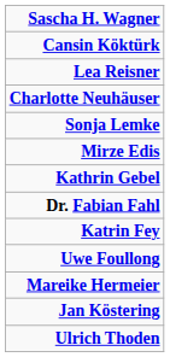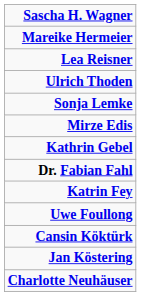row 2 | column 1: Cansin Köktürk -> Mareike Hermeier
row 4 | column 1: Charlotte Neuhäuser -> Ulrich Thoden
row 11 | column 1: Mareike Hermeier -> Cansin Köktürk
row 13 | column 1: Ulrich Thoden -> Charlotte Neuhäuser
